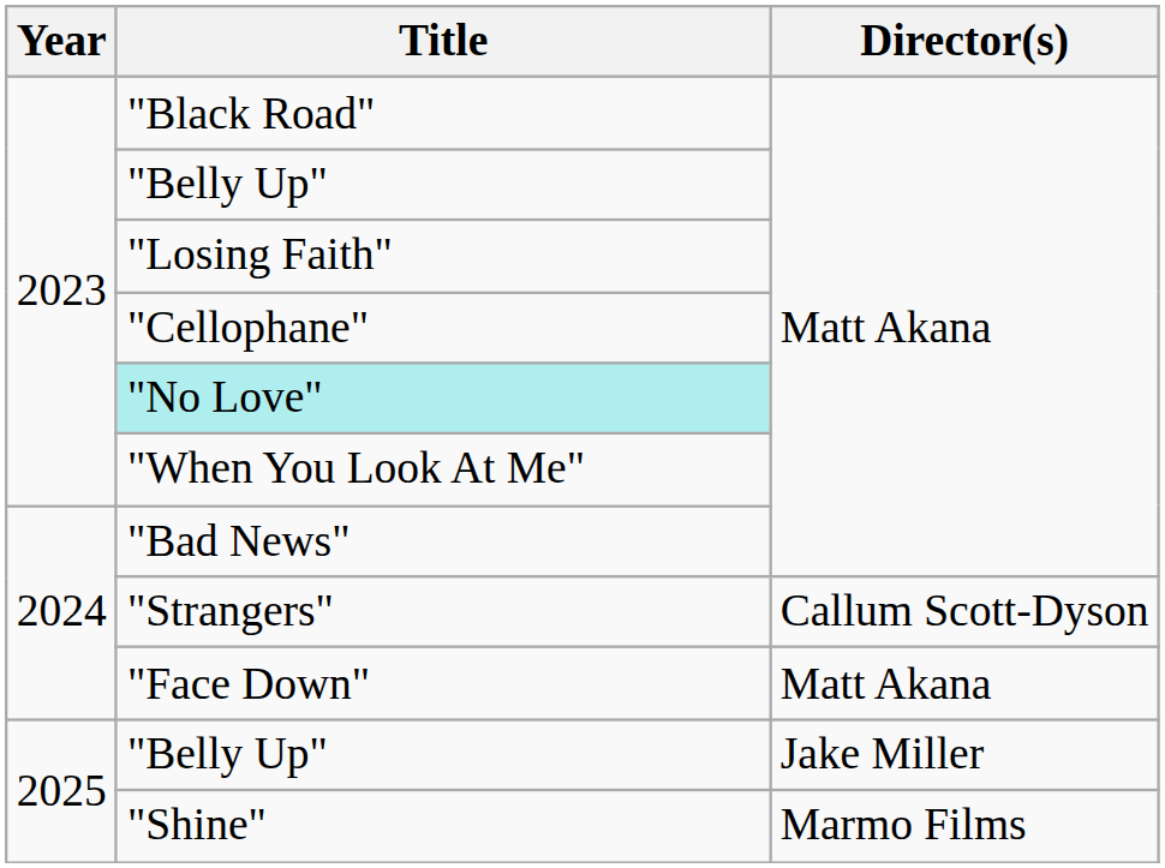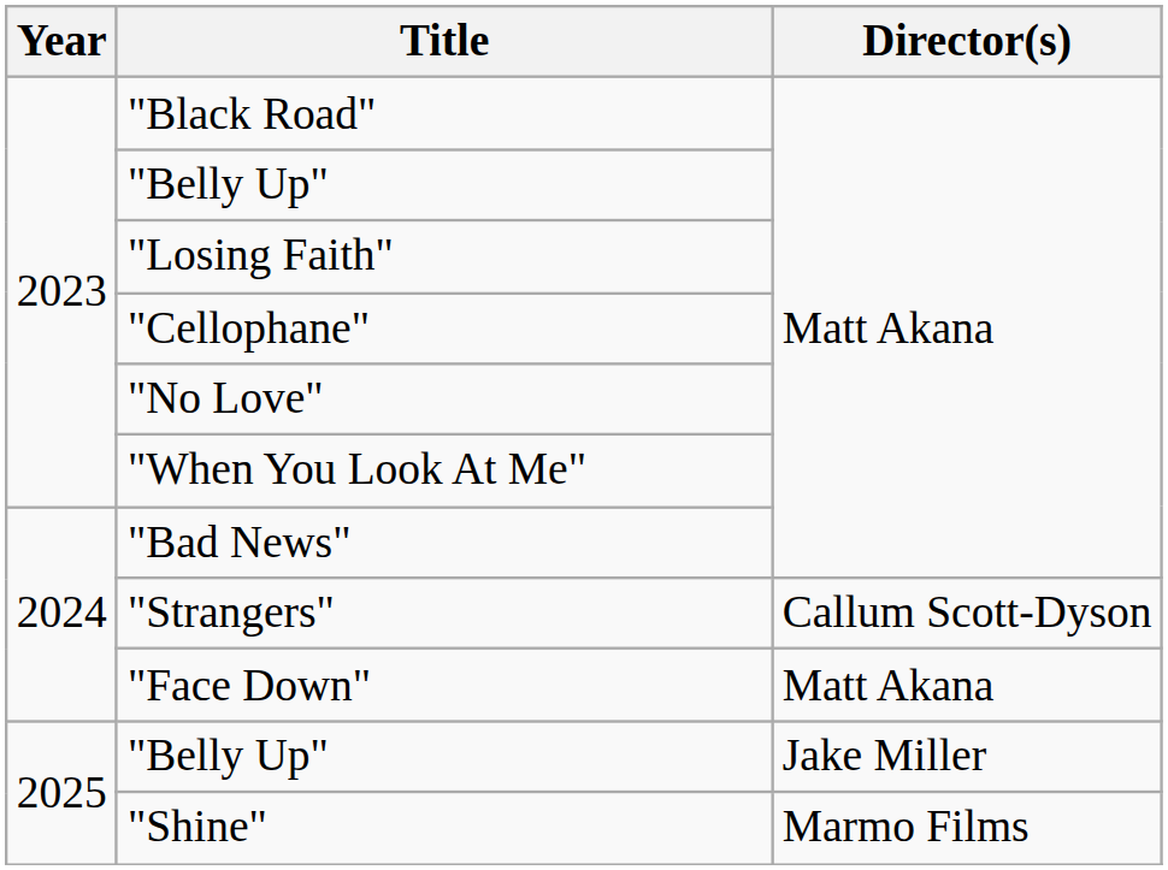"No Love" | Title: paleturquoise background -> no background
